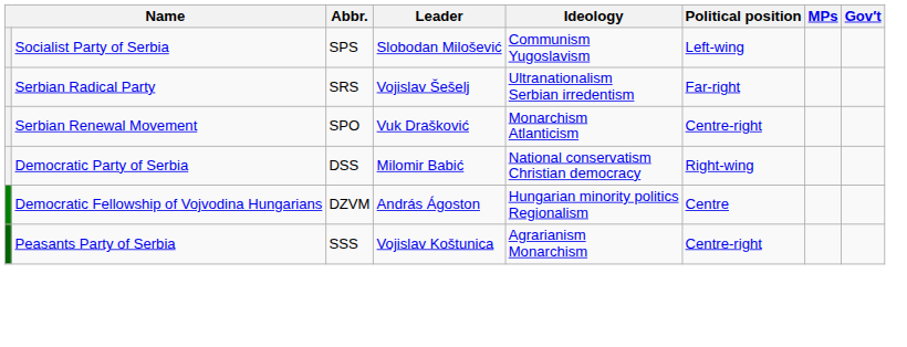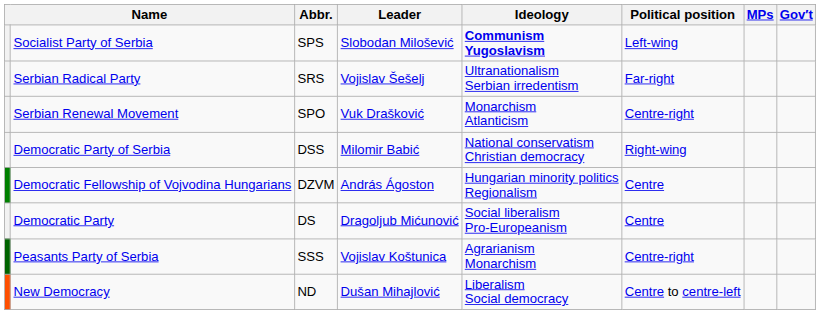Socialist Party of Serbia | Ideology: normal -> bold
+ row: Democratic Party | DS | Dragoljub Mićunović | Social liberalism Pro-Europeanism | Centre
+ row: New Democracy | ND | Dušan Mihajlović | Liberalism Social democracy | Centre to centre-left
